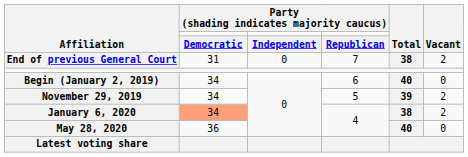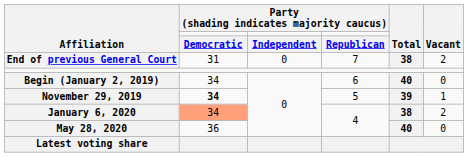November 29, 2019 | column 2: normal -> bold
November 29, 2019 | Vacant: 2 -> 1
